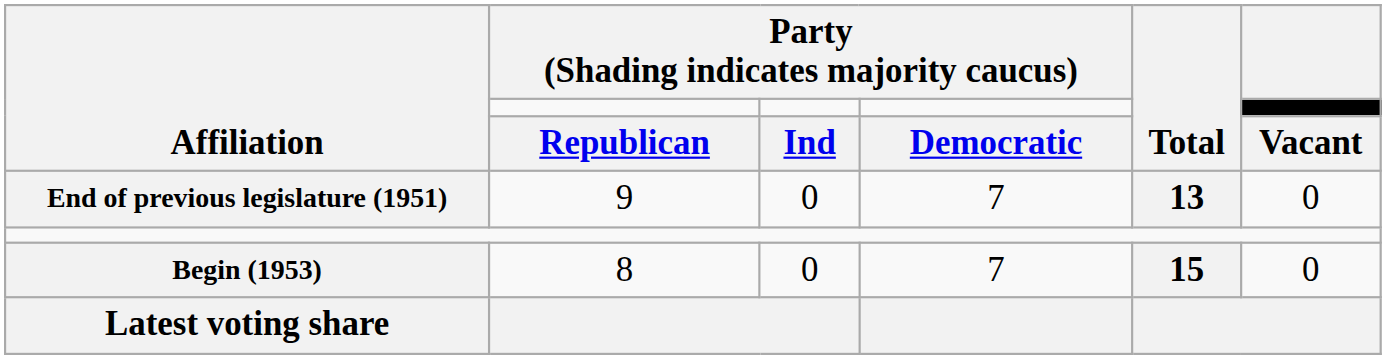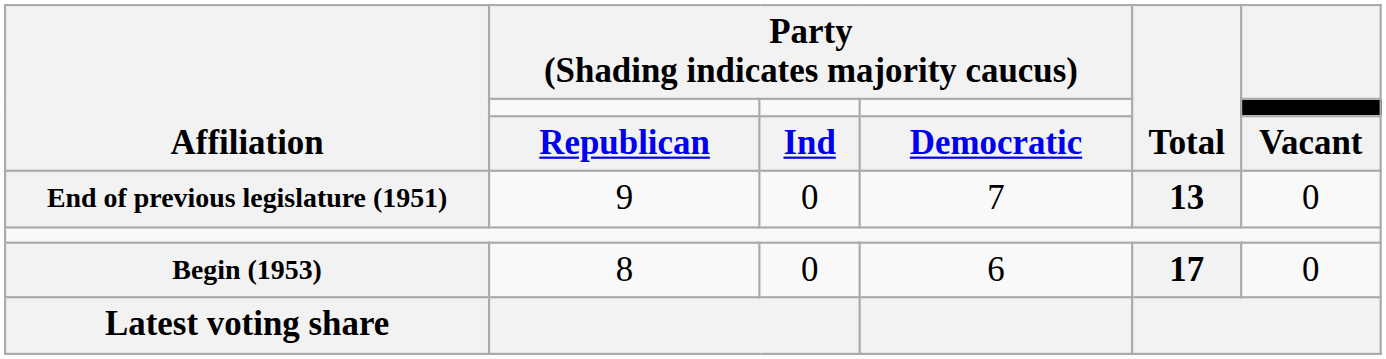Begin (1953) | column 4: 7 -> 6
Begin (1953) | Total: 15 -> 17
